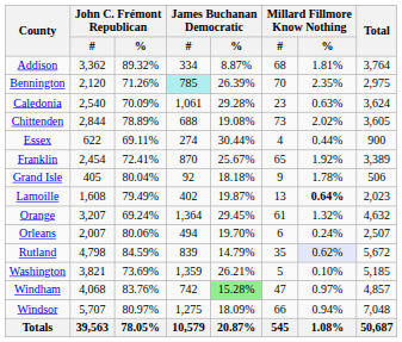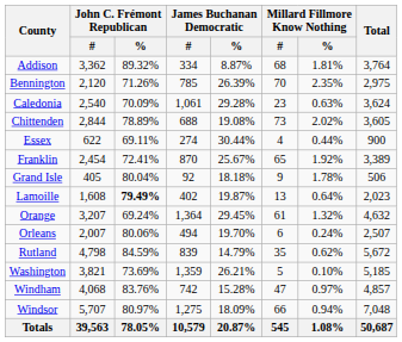Bennington | James Buchanan Democratic / #: paleturquoise background -> no background
Lamoille | John C. Frémont Republican / %: normal -> bold
Lamoille | Millard Fillmore Know Nothing / %: bold -> normal
Rutland | Millard Fillmore Know Nothing / %: lavender background -> no background
Windham | James Buchanan Democratic / %: lightgreen background -> no background
